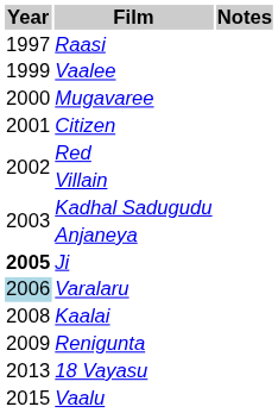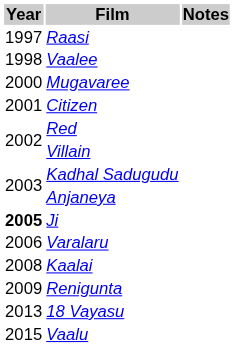Vaalee | Year: 1999 -> 1998
Varalaru | Year: lightblue background -> no background
